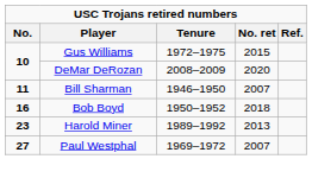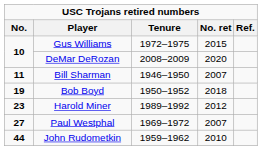Bob Boyd | No.: 16 -> 19
Harold Miner | No. ret: 2013 -> 2012
+ row: 44 | John Rudometkin | 1959–1962 | 2010
